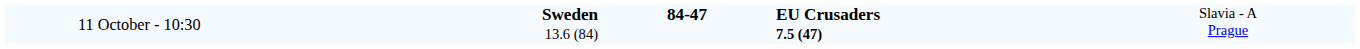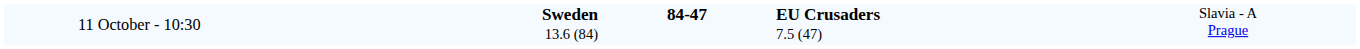13.6 (84) | column 4: bold -> normal
